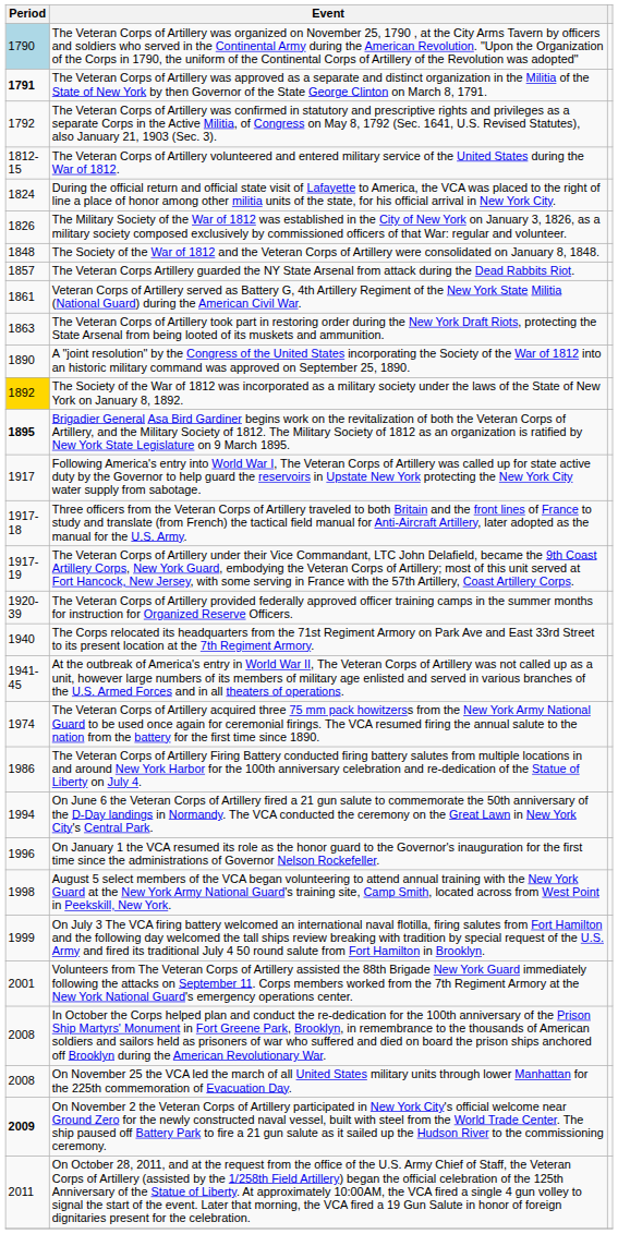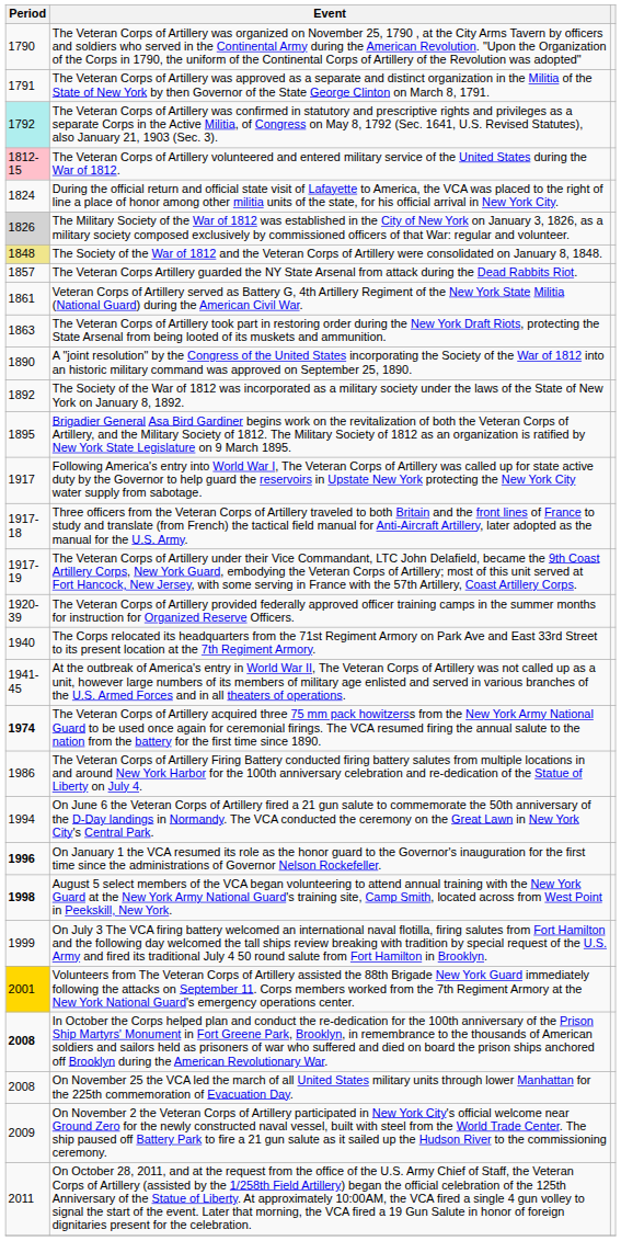row 2 | Period: lightblue background -> no background
row 3 | Period: bold -> normal
row 4 | Period: no background -> paleturquoise background
row 5 | Period: no background -> pink background
row 7 | Period: no background -> lightgrey background
row 8 | Period: no background -> khaki background
row 13 | Period: gold background -> no background
row 14 | Period: bold -> normal
row 21 | Period: normal -> bold
row 24 | Period: normal -> bold
row 25 | Period: normal -> bold
row 27 | Period: no background -> gold background
row 28 | Period: normal -> bold
row 30 | Period: bold -> normal
